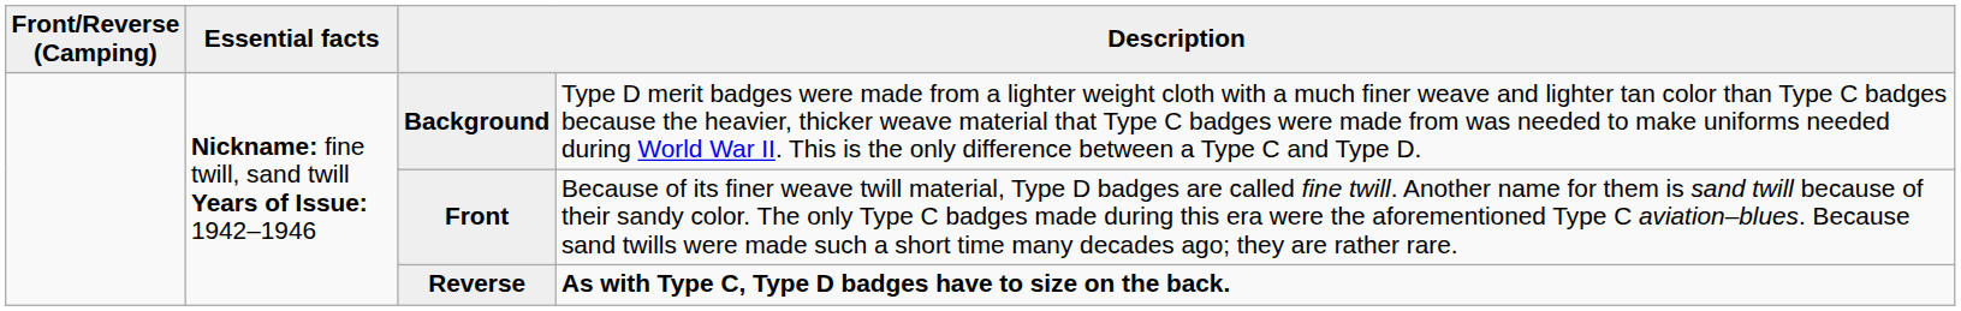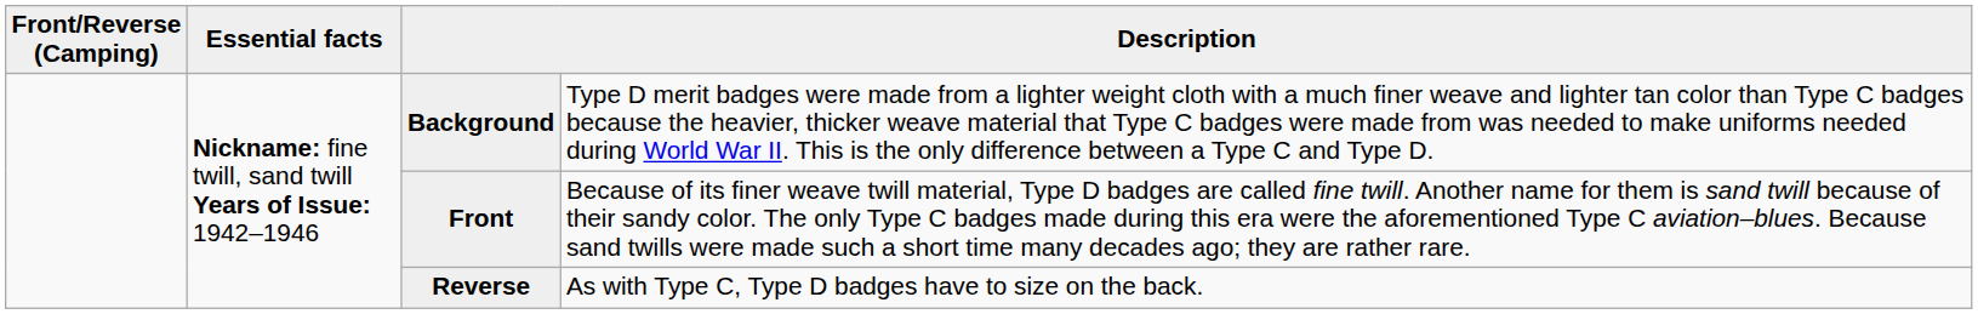Reverse | column 4: bold -> normal
